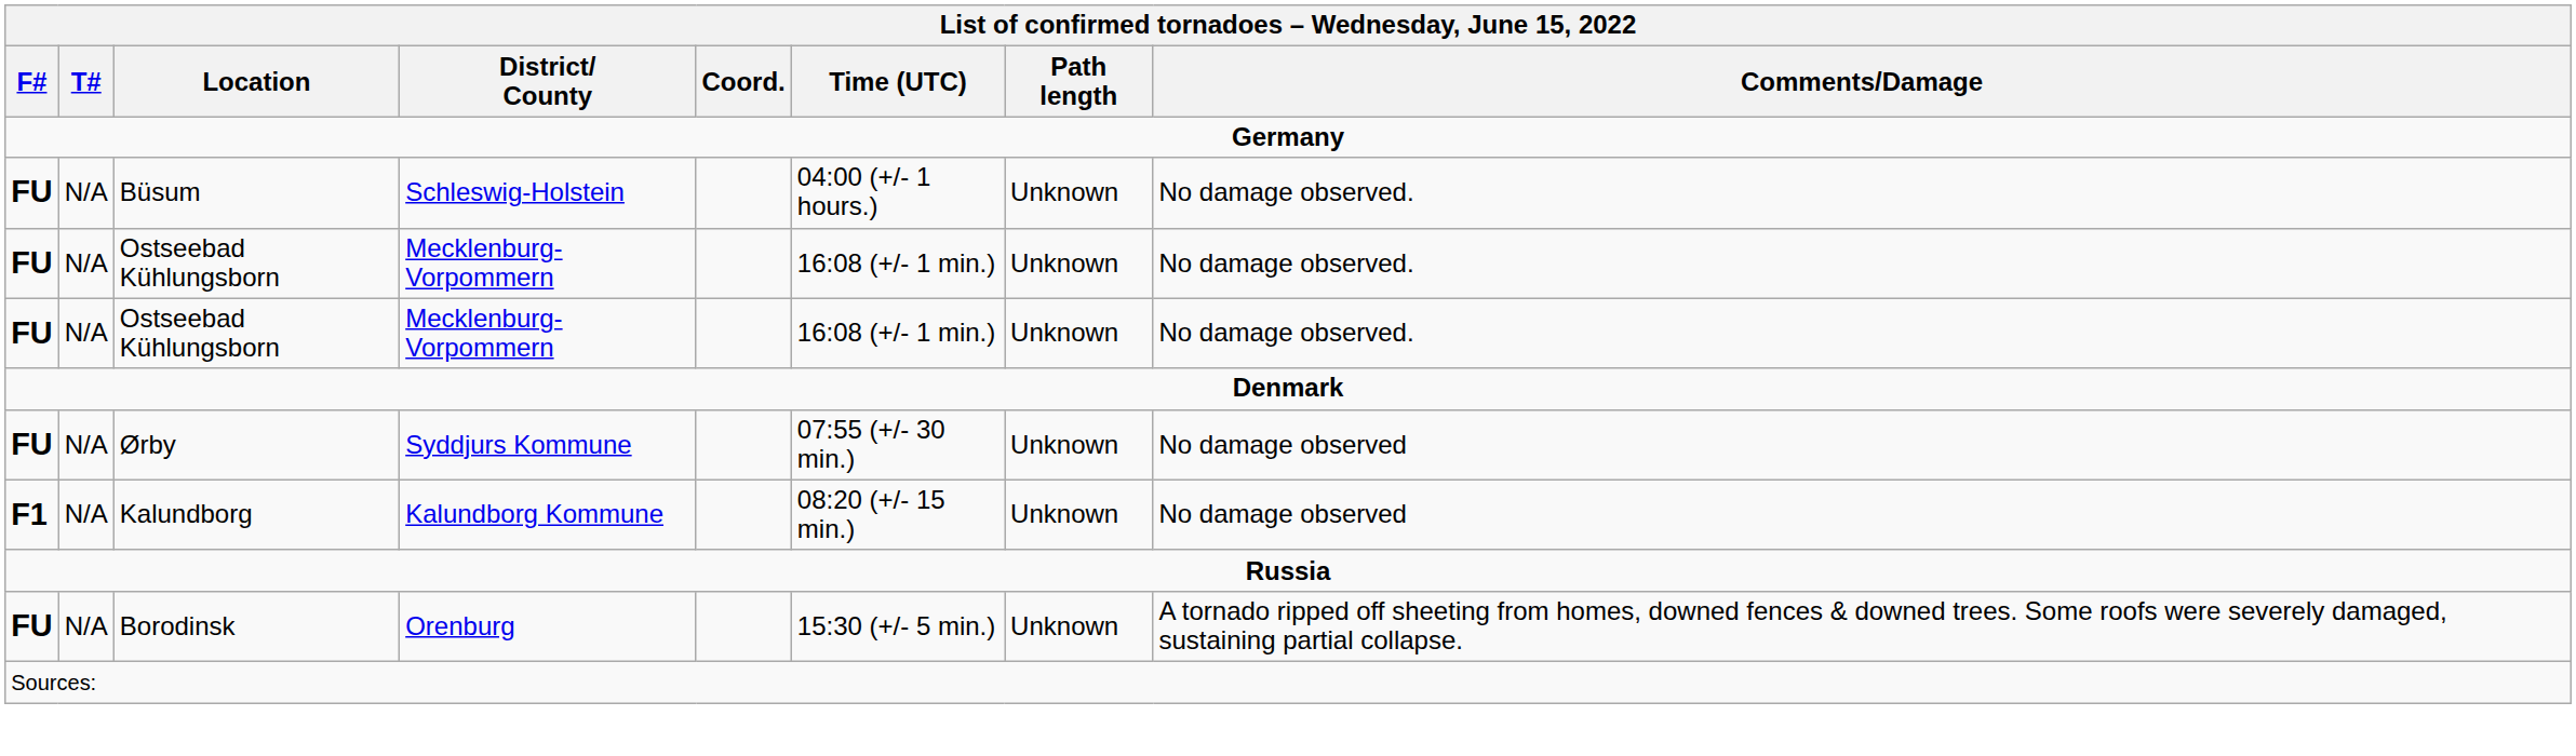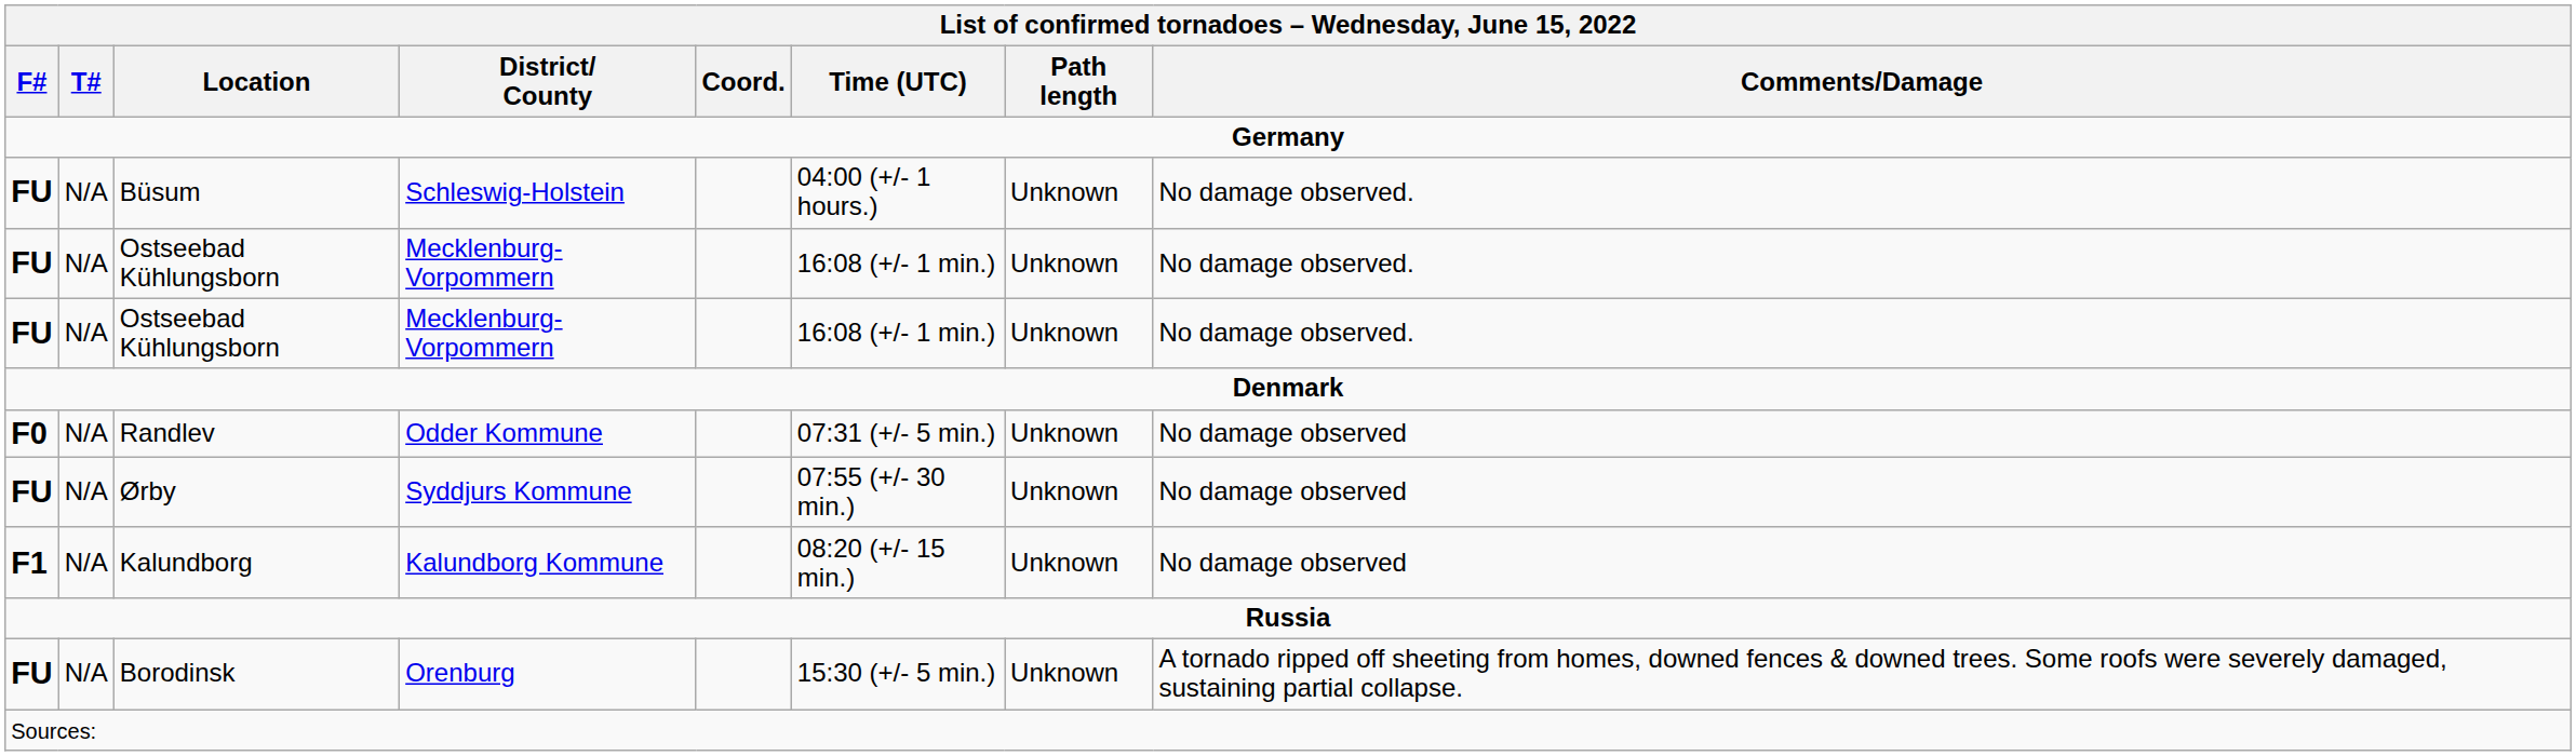+ row: F0 | N/A | Randlev | Odder Kommune | 07:31 (+/- 5 min.) | Unknown | No damage observed
